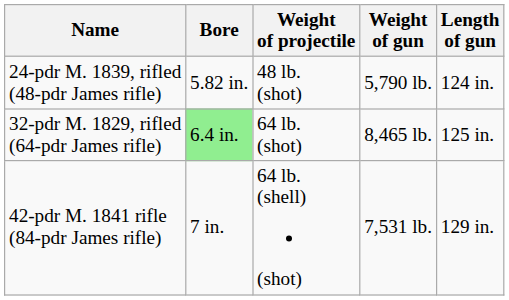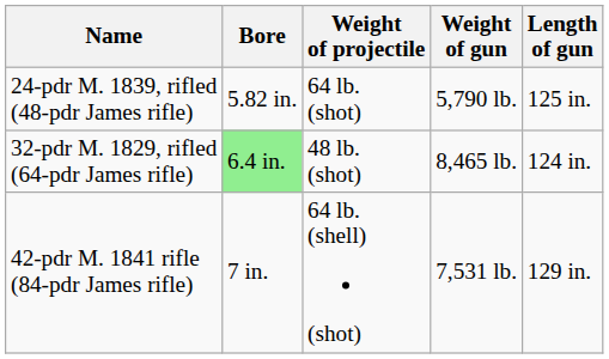24-pdr M. 1839, rifled (48-pdr James rifle) | Weight of projectile: 48 lb. (shot) -> 64 lb. (shot)
24-pdr M. 1839, rifled (48-pdr James rifle) | Length of gun: 124 in. -> 125 in.
32-pdr M. 1829, rifled (64-pdr James rifle) | Weight of projectile: 64 lb. (shot) -> 48 lb. (shot)
32-pdr M. 1829, rifled (64-pdr James rifle) | Length of gun: 125 in. -> 124 in.
